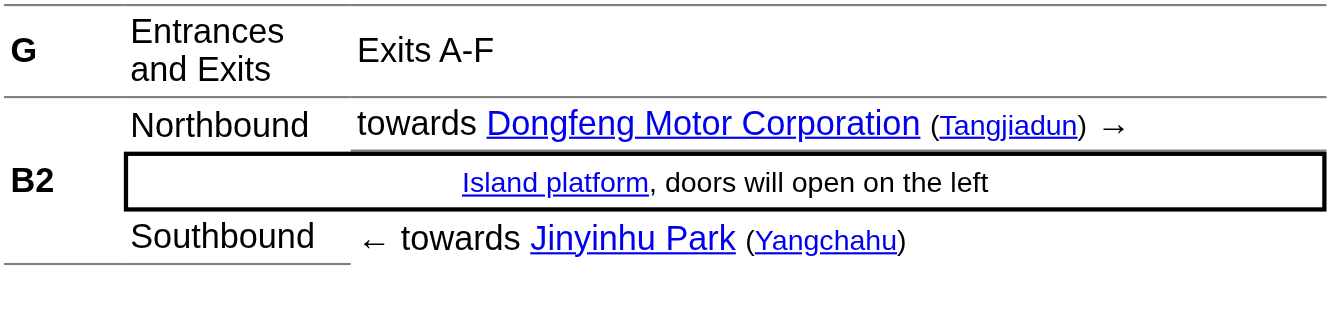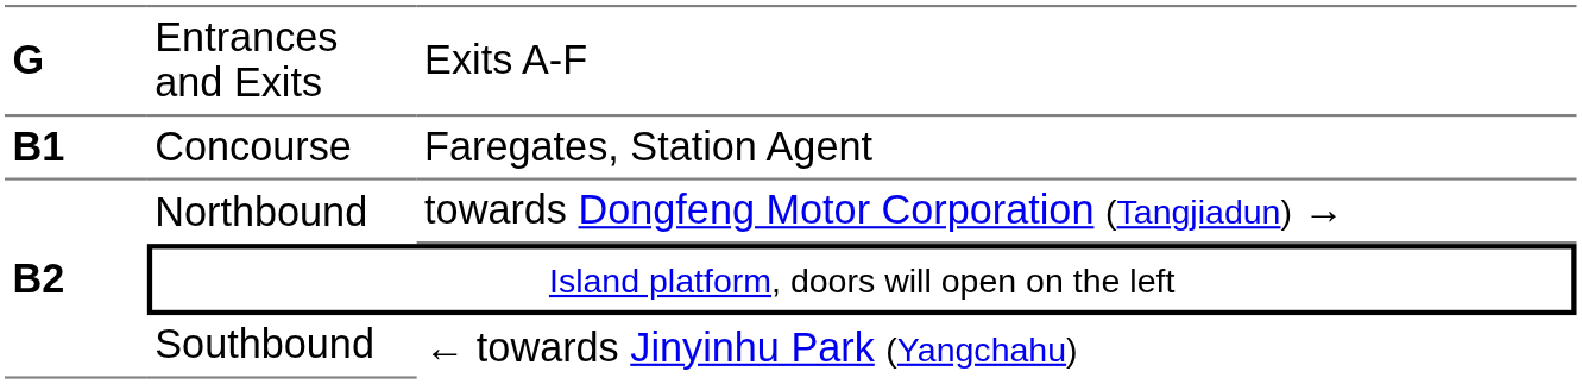+ row: B1 | Concourse | Faregates, Station Agent
